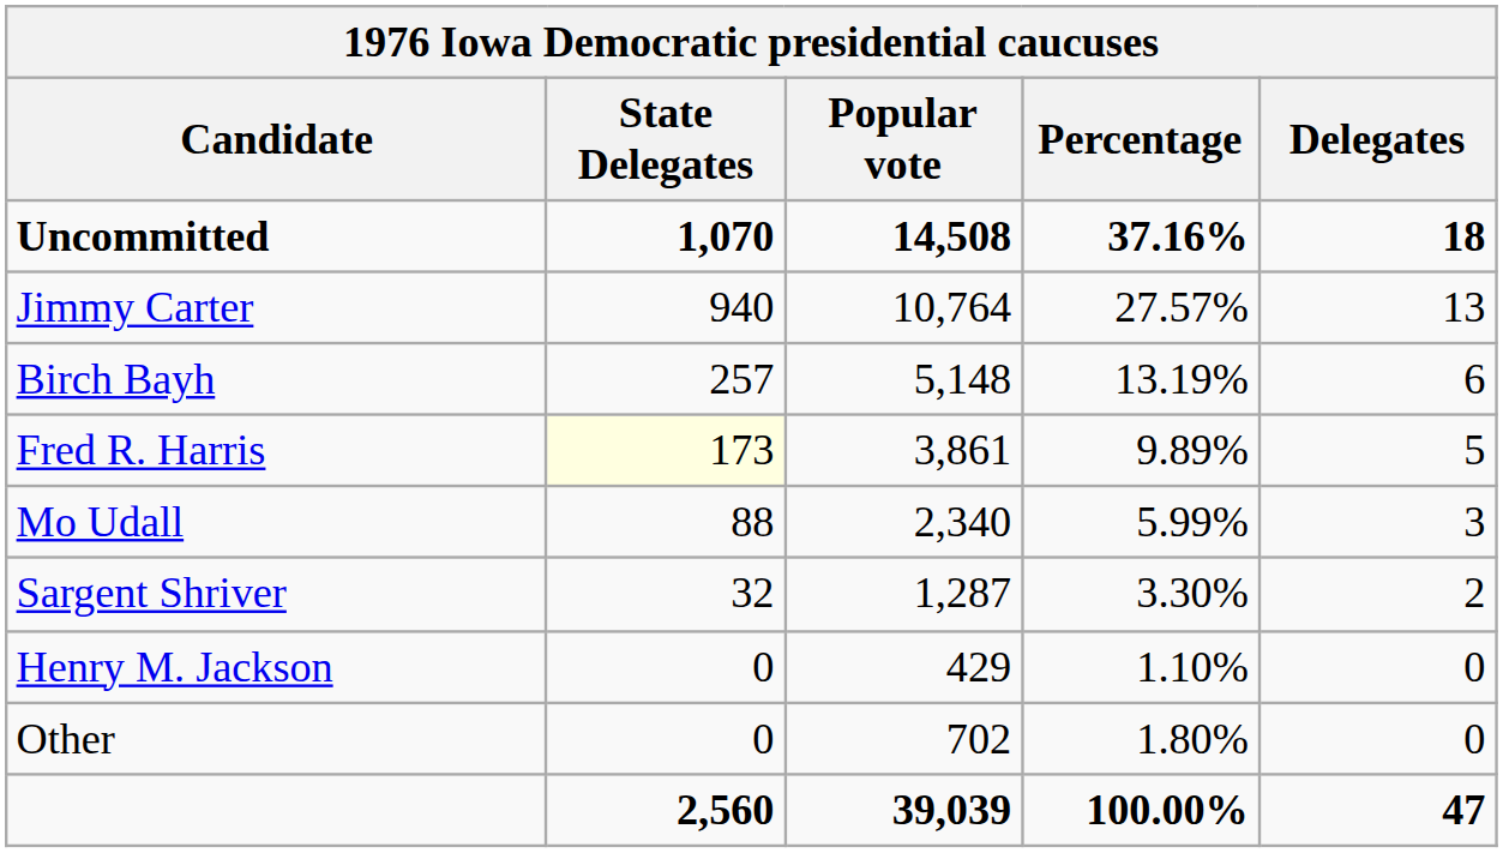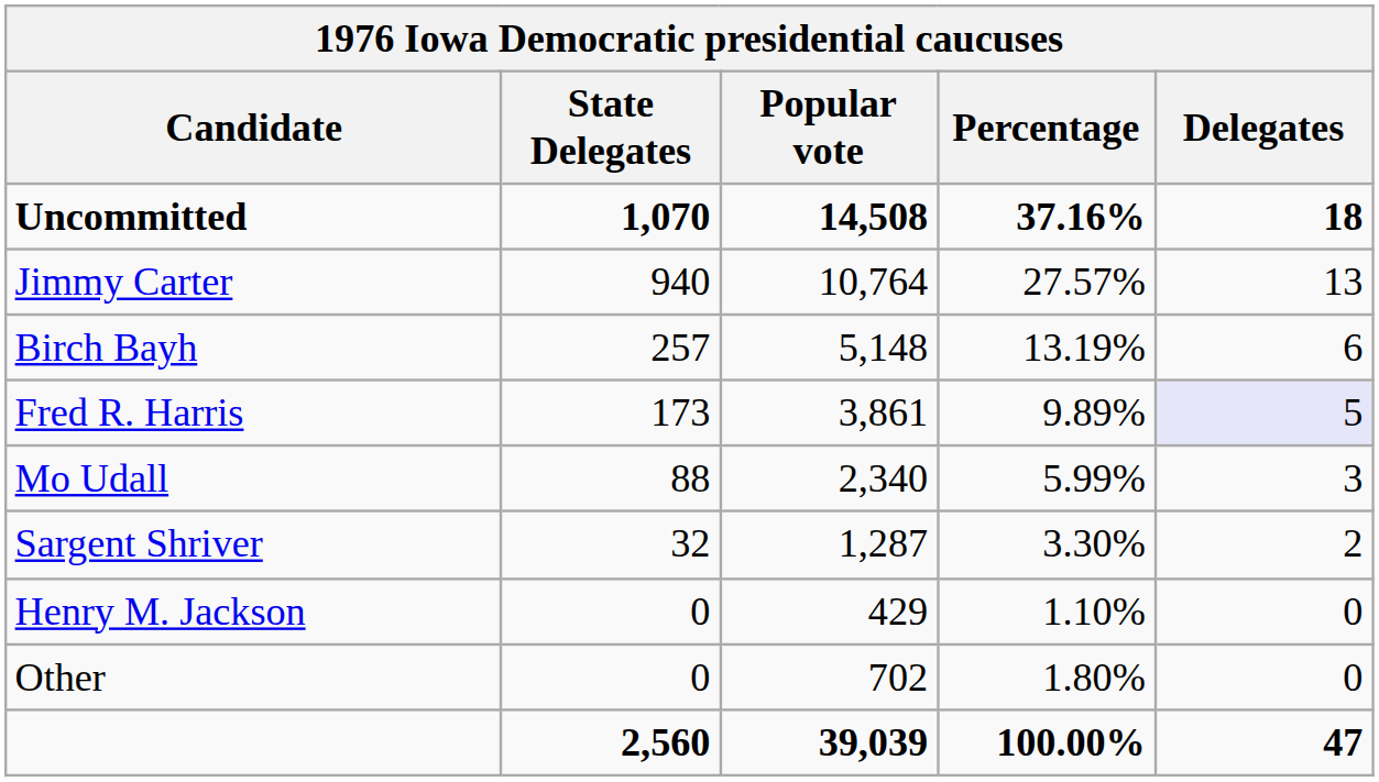Fred R. Harris | State Delegates: lightyellow background -> no background
Fred R. Harris | Delegates: no background -> lavender background
